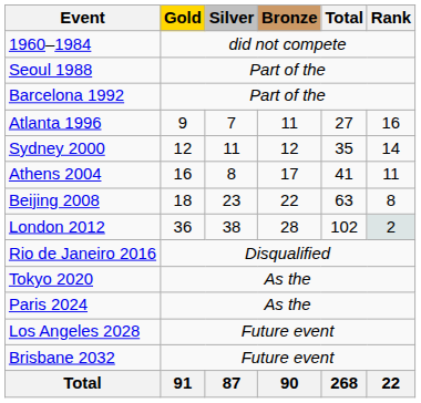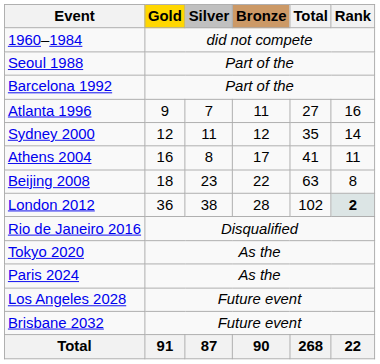London 2012 | Rank: normal -> bold
